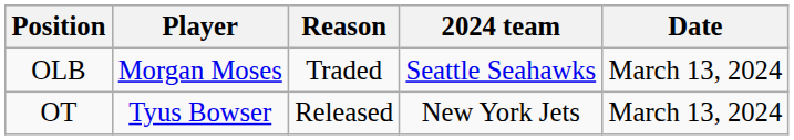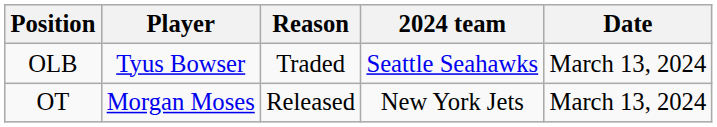OLB | Player: Morgan Moses -> Tyus Bowser
OT | Player: Tyus Bowser -> Morgan Moses
